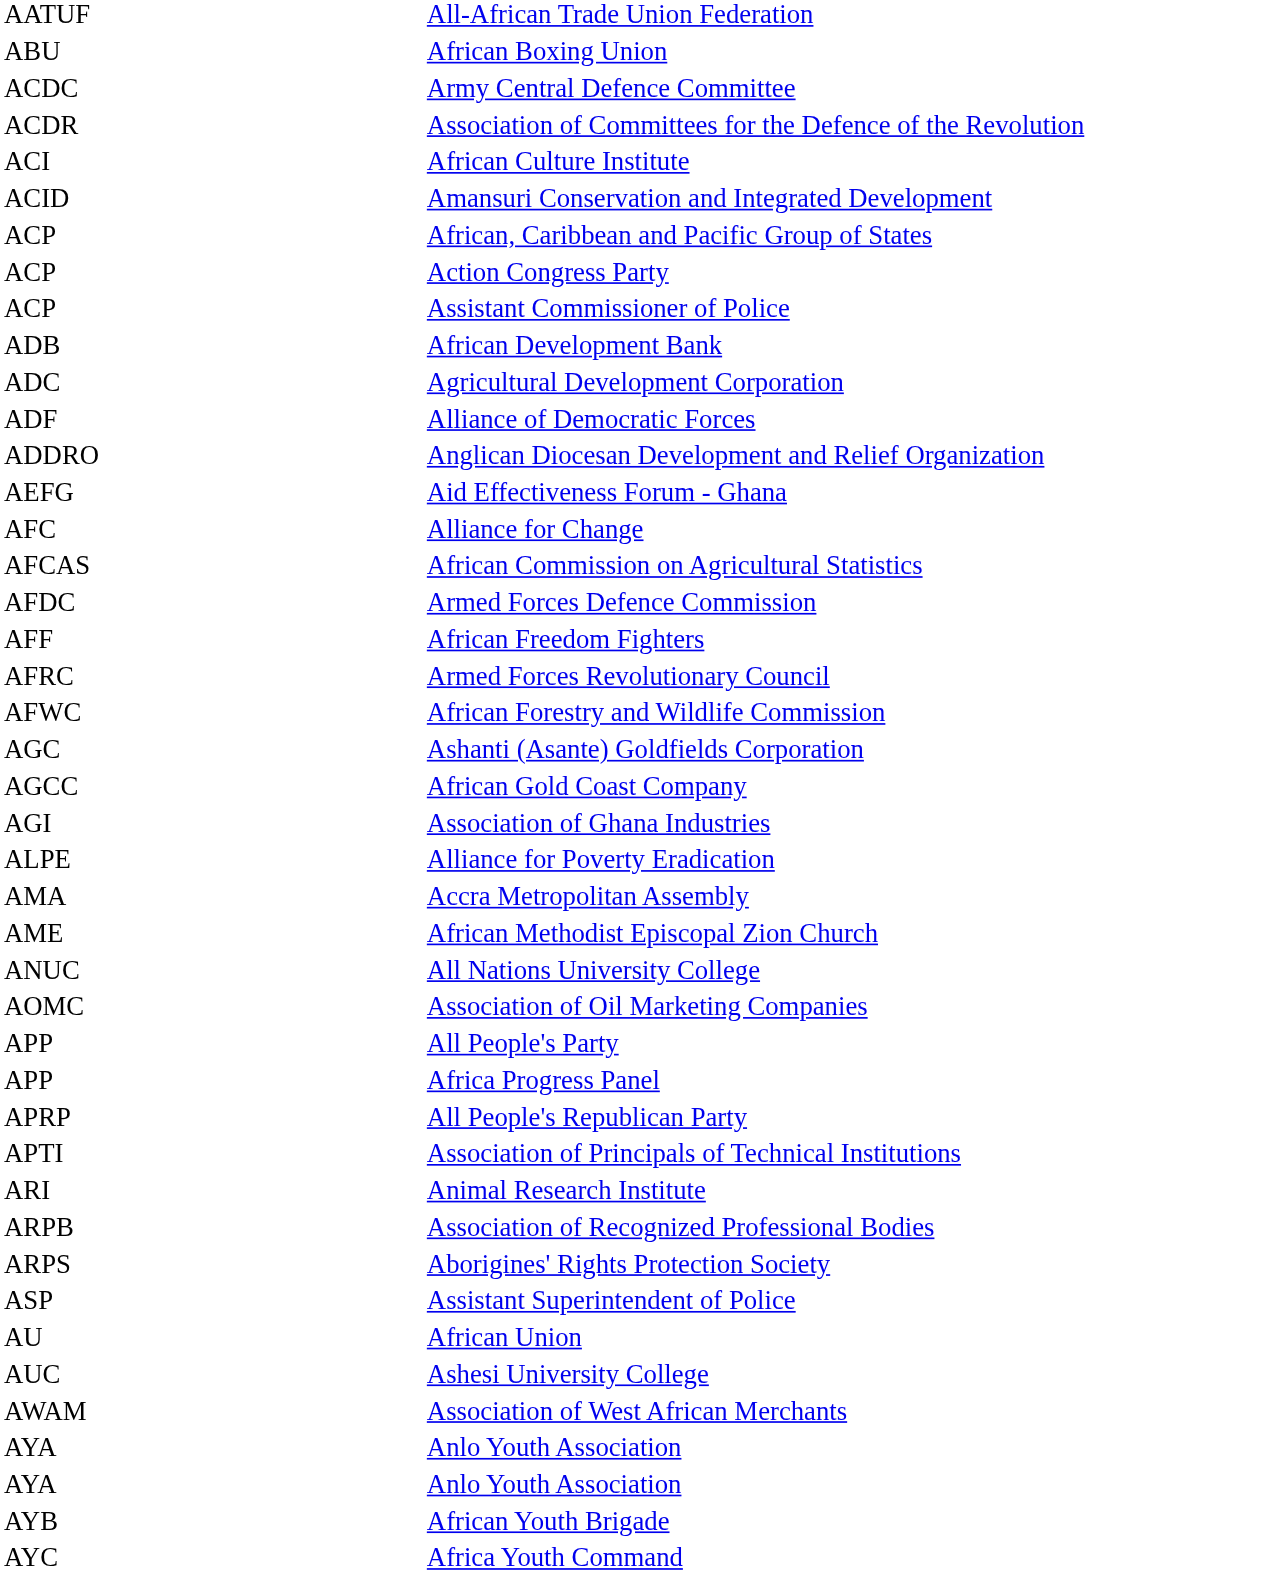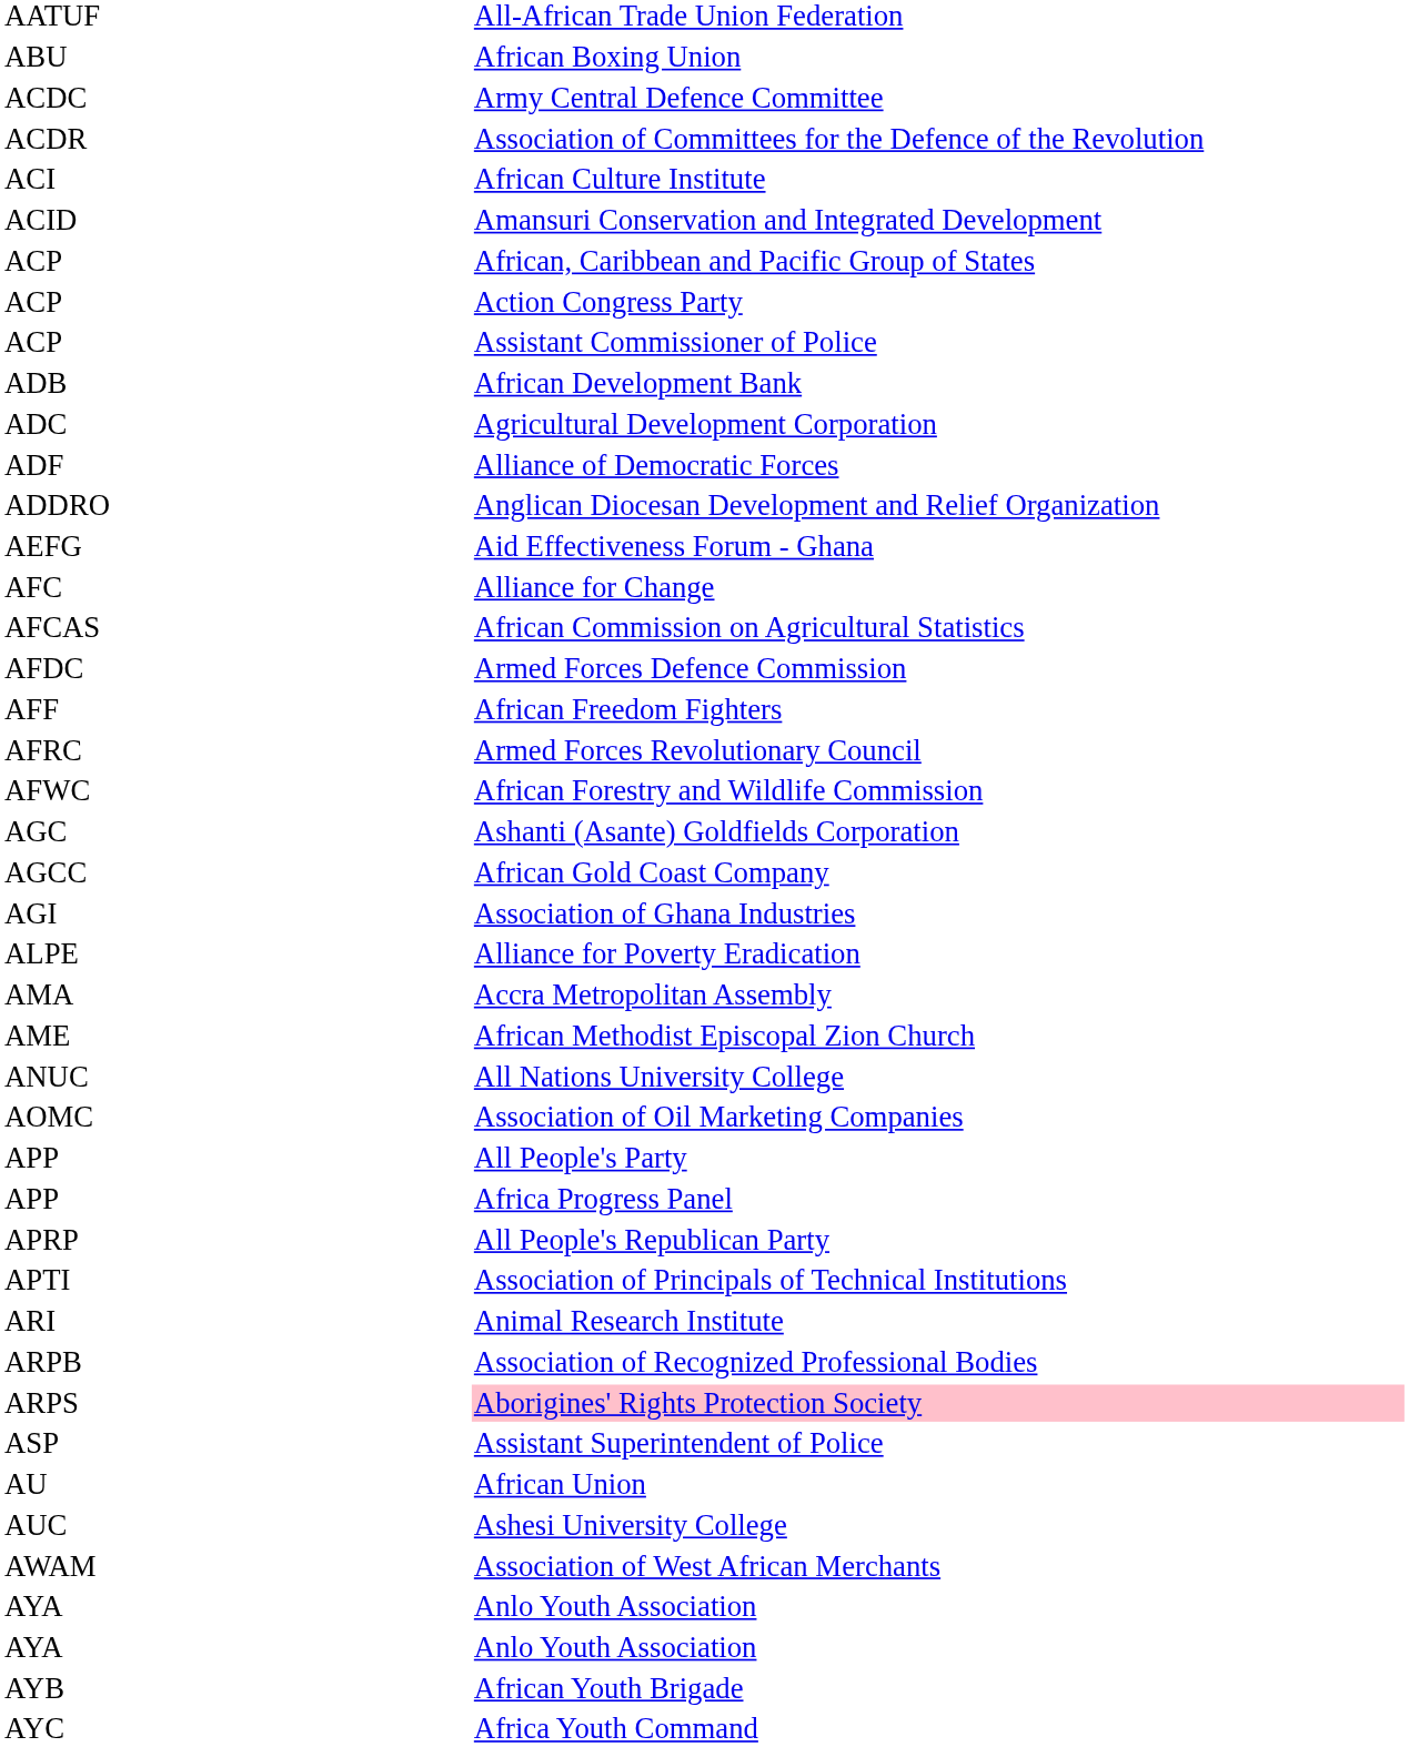Aborigines' Rights Protection Society | column 2: no background -> pink background
